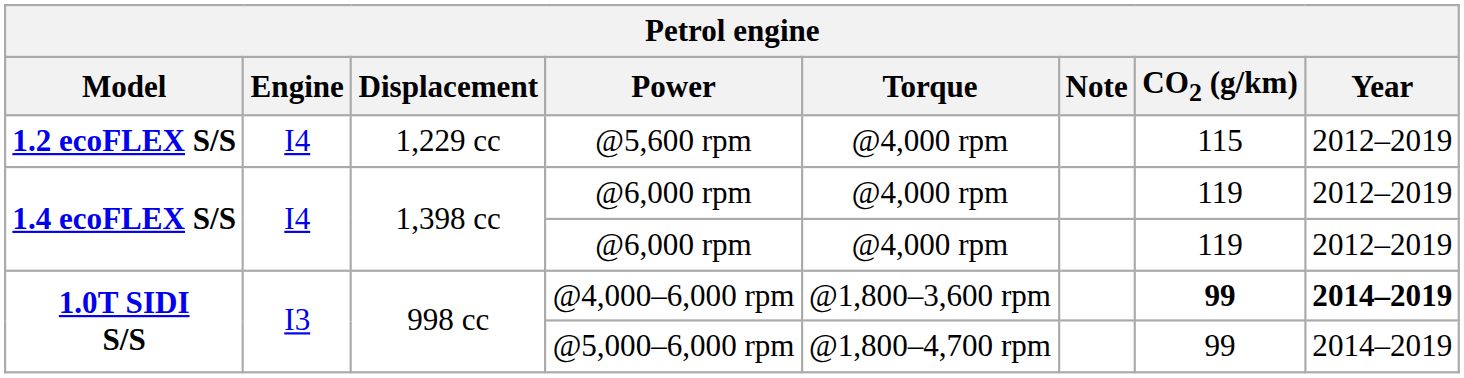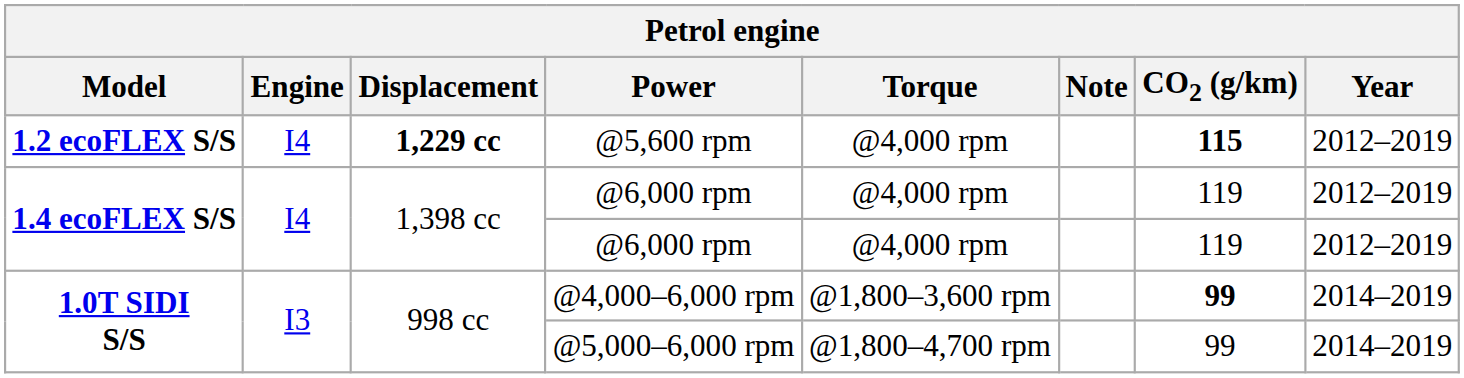@5,600 rpm | Displacement: normal -> bold
@5,600 rpm | CO2 (g/km): normal -> bold
@4,000–6,000 rpm | Year: bold -> normal
